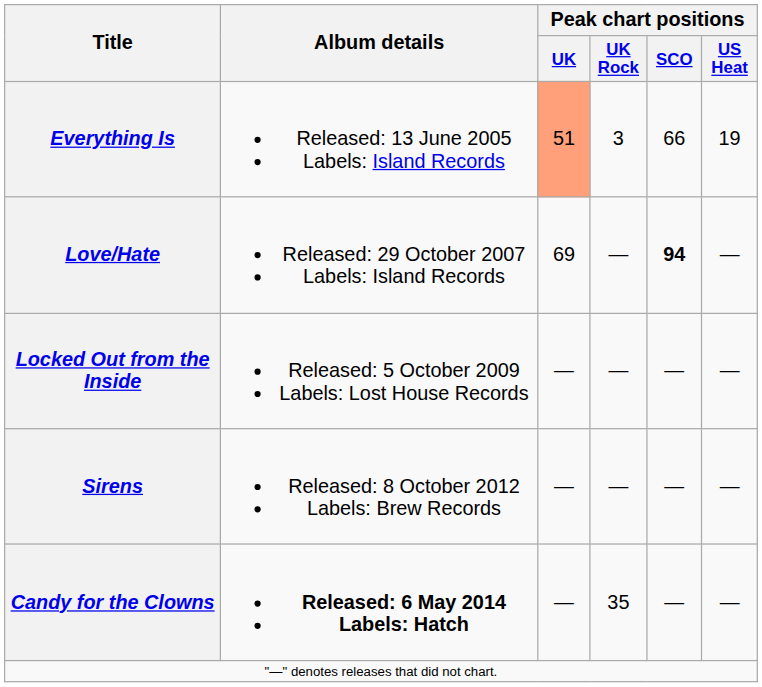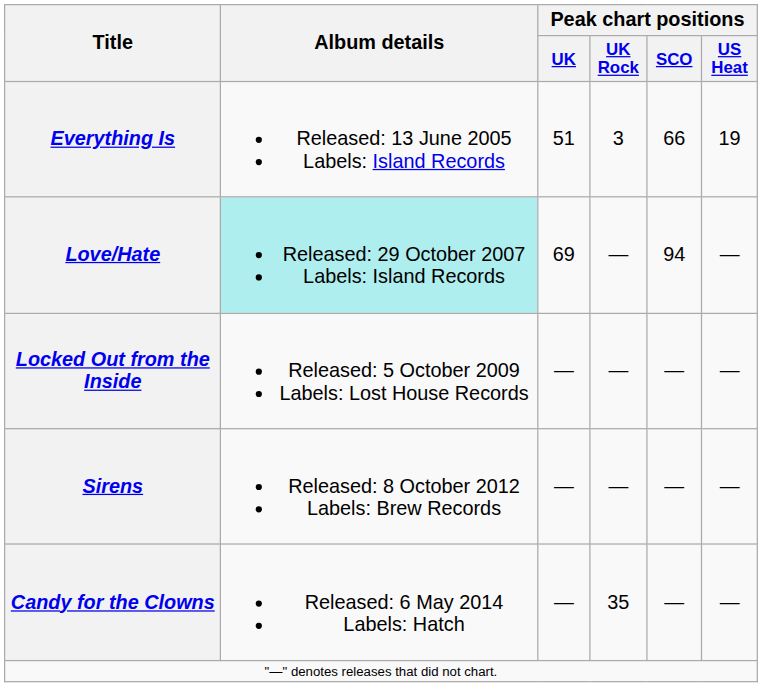Everything Is | Peak chart positions / UK: lightsalmon background -> no background
Love/Hate | Album details: no background -> paleturquoise background
Love/Hate | Peak chart positions / SCO: bold -> normal
Candy for the Clowns | Album details: bold -> normal
